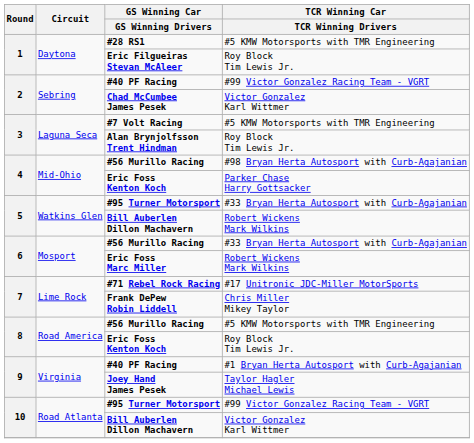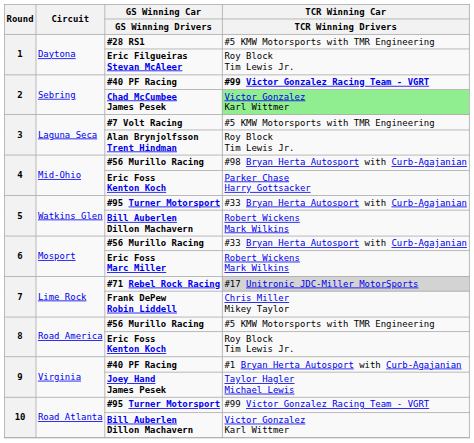#40 PF Racing / #99 Victor Gonzalez Racing Team - VGRT | TCR Winning Car / TCR Winning Drivers: normal -> bold
Chad McCumbee James Pesek | TCR Winning Car / TCR Winning Drivers: no background -> lightgreen background
#71 Rebel Rock Racing | TCR Winning Car / TCR Winning Drivers: no background -> lightgrey background
